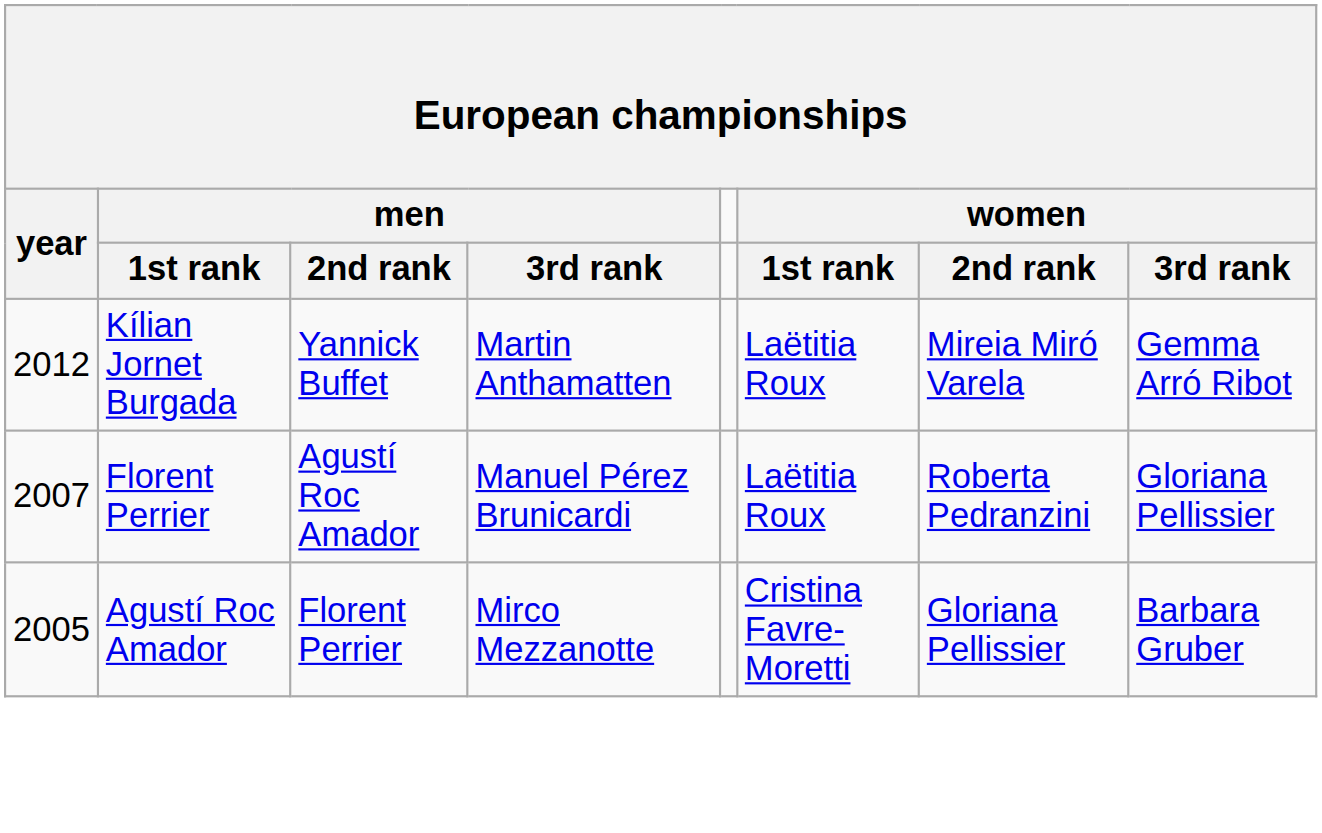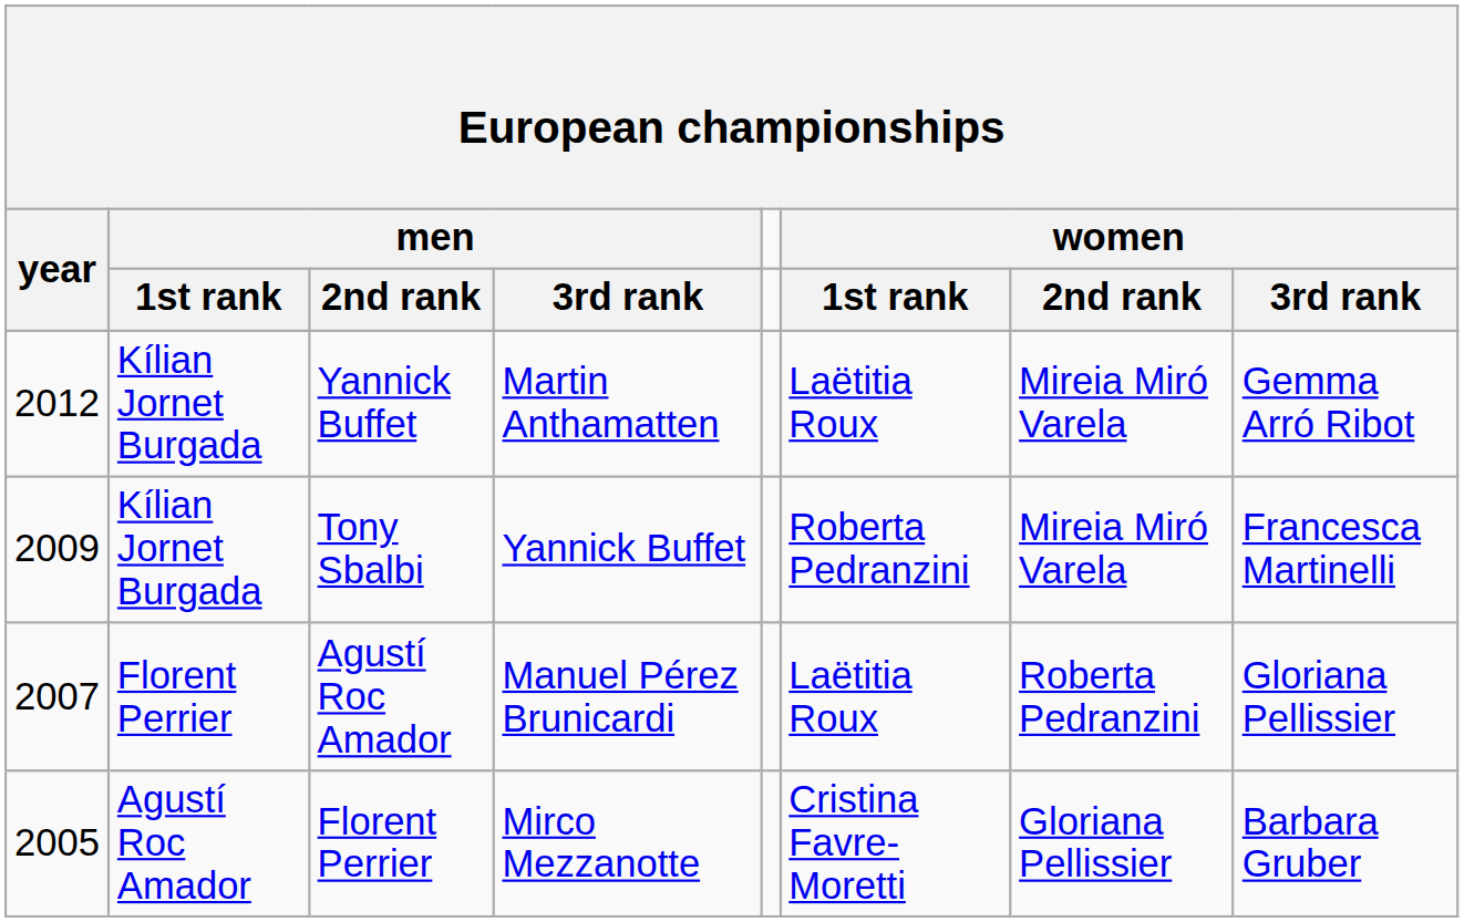+ row: 2009 | Kílian Jornet Burgada | Tony Sbalbi | Yannick Buffet | Roberta Pedranzini | Mireia Miró Varela | Francesca Martinelli
